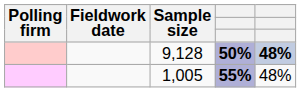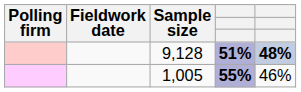9,128 | column 4: 50% -> 51%
1,005 | column 5: 48% -> 46%
